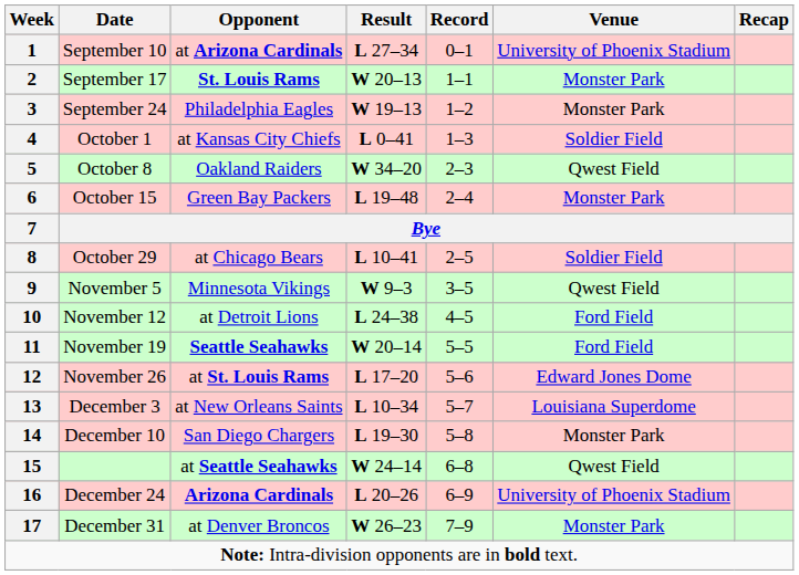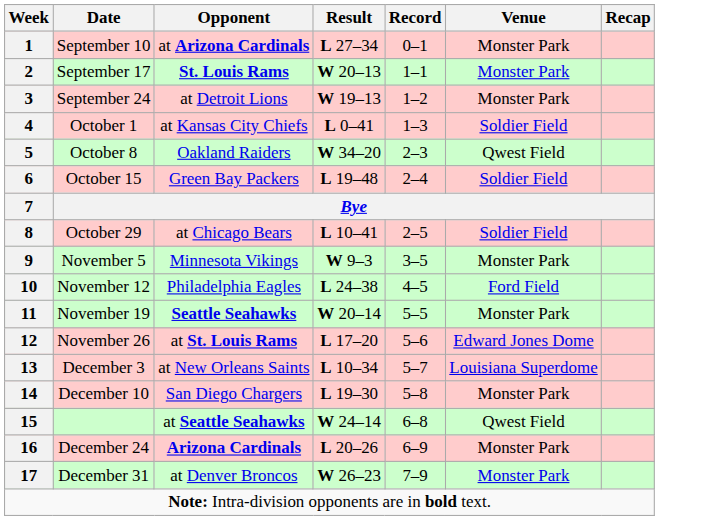1 | Venue: University of Phoenix Stadium -> Monster Park
3 | Opponent: Philadelphia Eagles -> at Detroit Lions
6 | Venue: Monster Park -> Soldier Field
9 | Venue: Qwest Field -> Monster Park
10 | Opponent: at Detroit Lions -> Philadelphia Eagles
11 | Venue: Ford Field -> Monster Park
16 | Venue: University of Phoenix Stadium -> Monster Park
